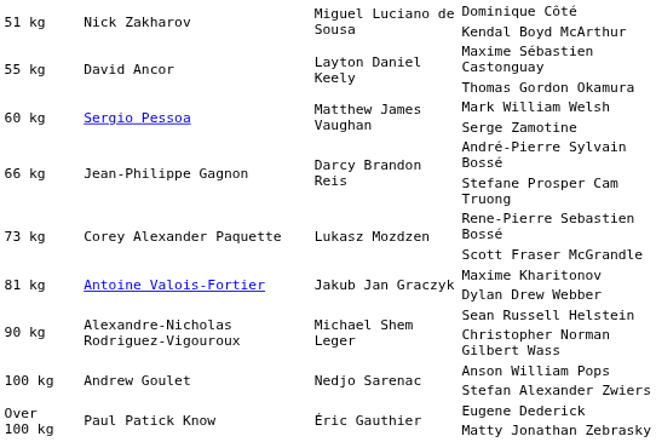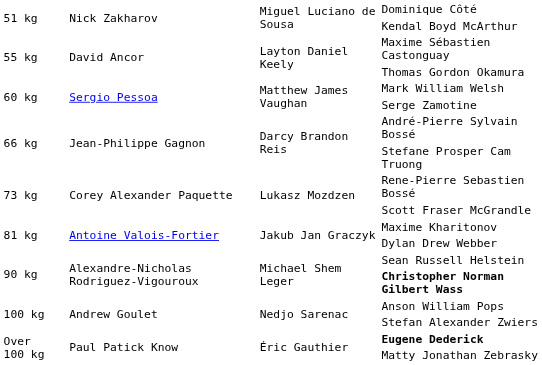Christopher Norman Gilbert Wass | column 4: normal -> bold
Eugene Dederick | column 4: normal -> bold
